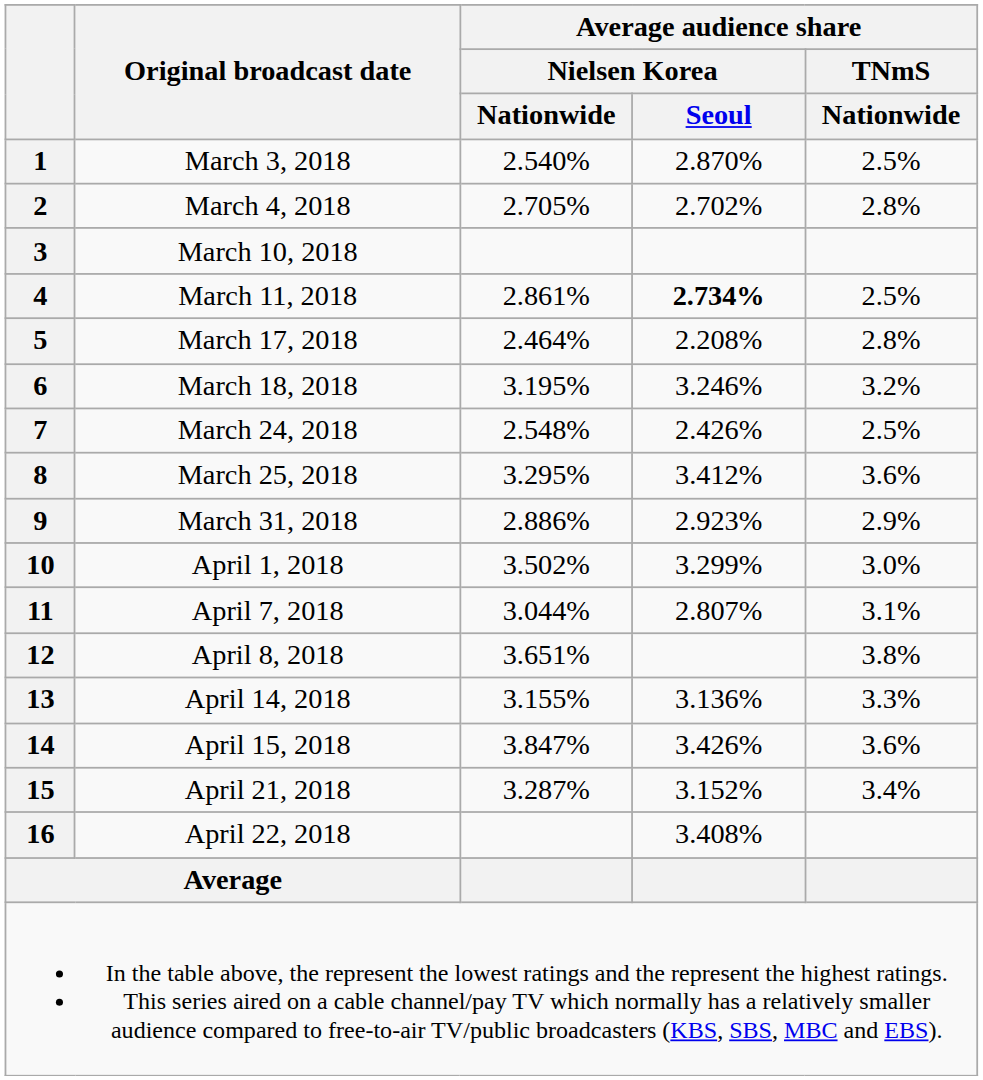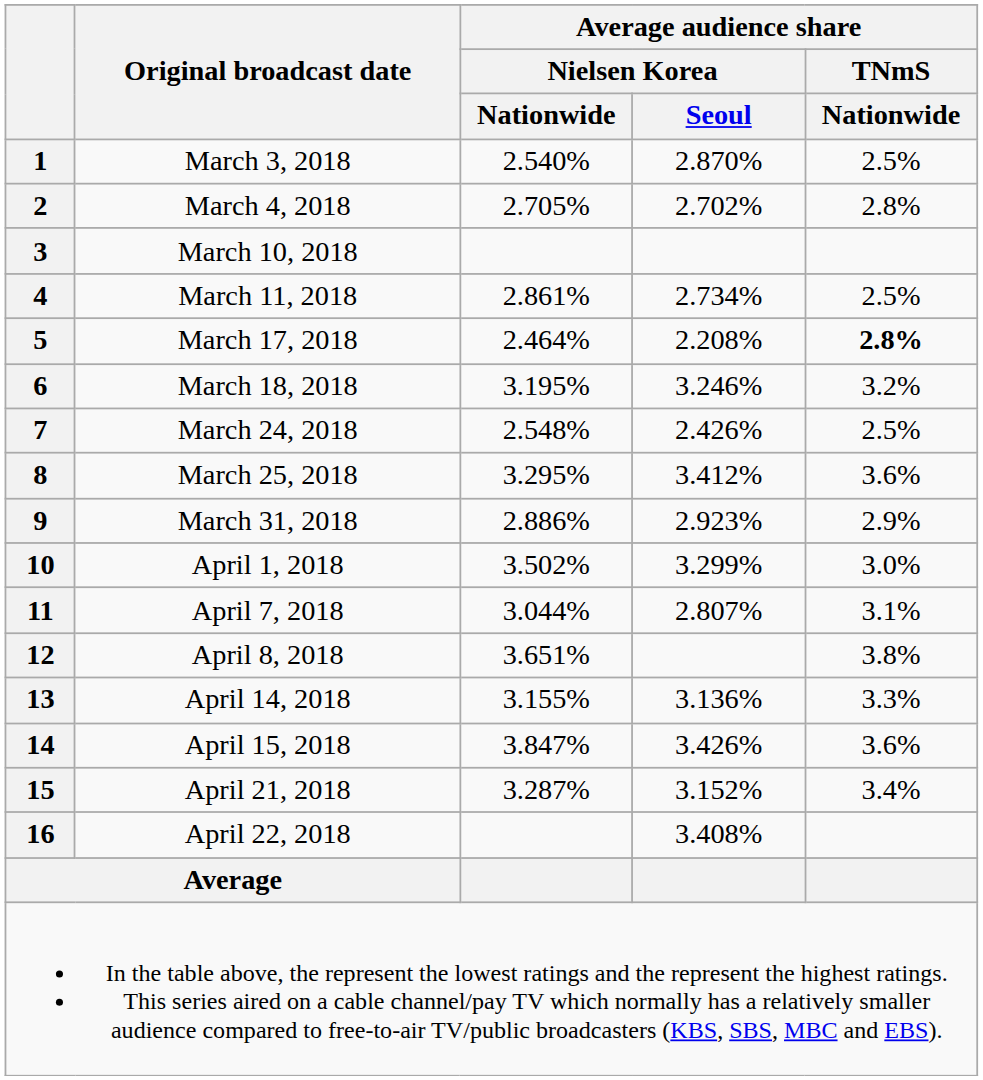4 | Average audience share / Nielsen Korea / Seoul: bold -> normal
5 | Average audience share / TNmS / Nationwide: normal -> bold
